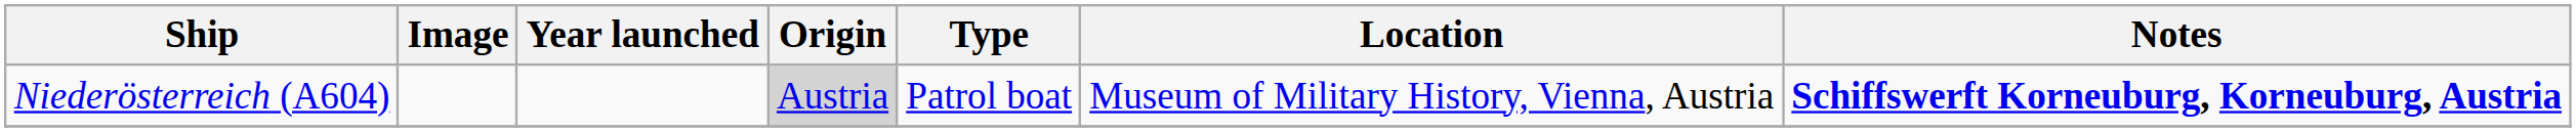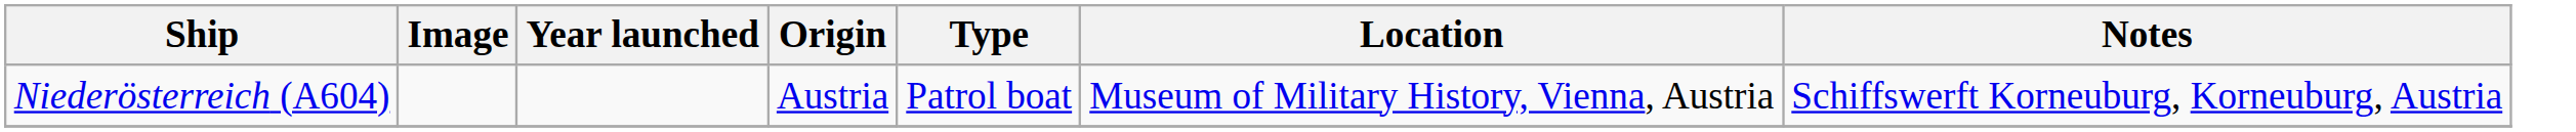Niederösterreich (A604) | Origin: lightgrey background -> no background
Niederösterreich (A604) | Notes: bold -> normal
